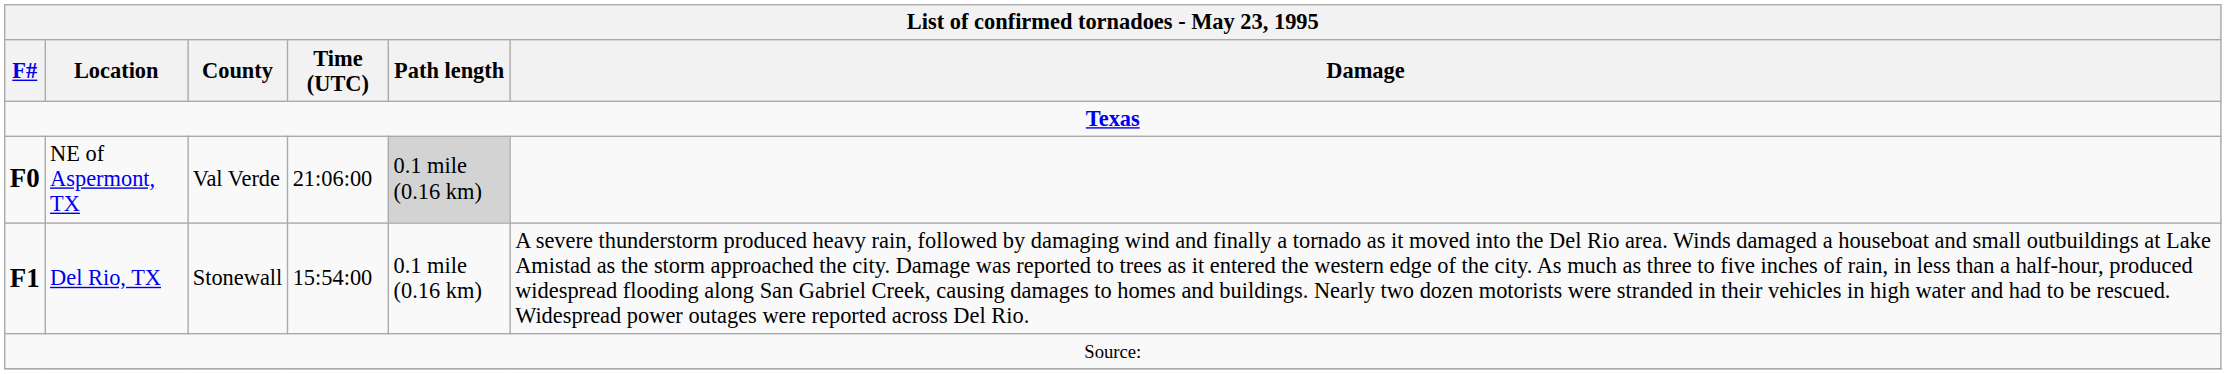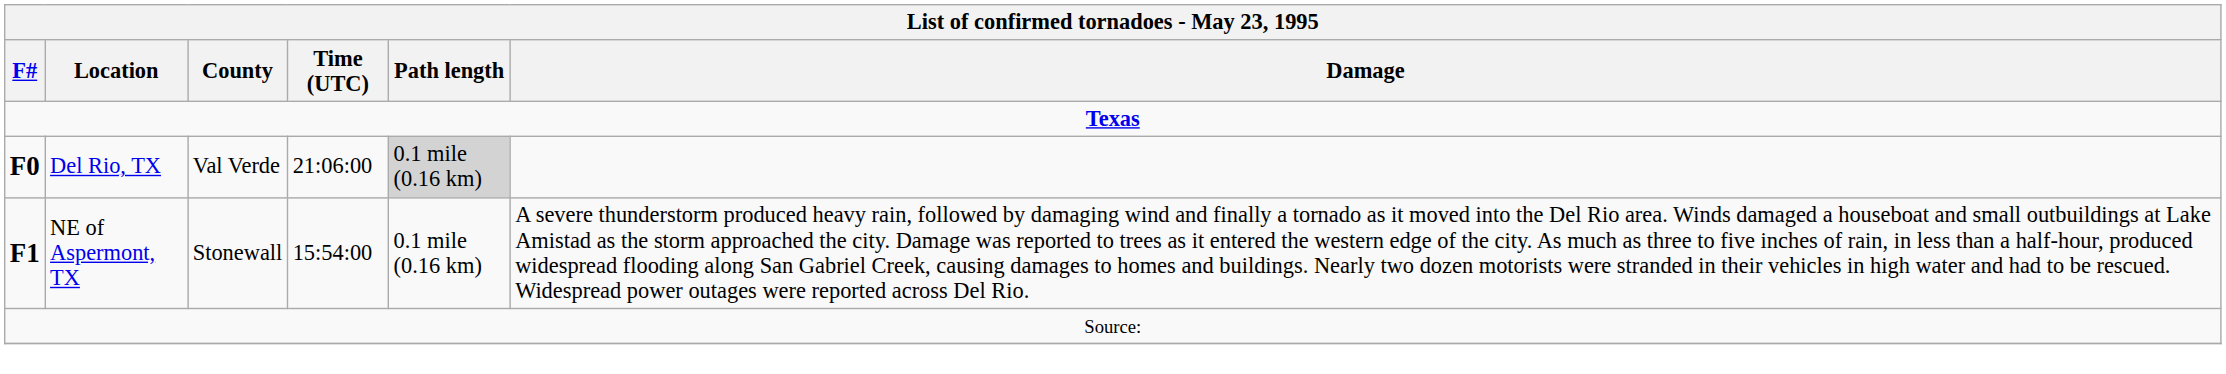F0 | List of confirmed tornadoes - May 23, 1995 / Location: NE of Aspermont, TX -> Del Rio, TX
F1 | List of confirmed tornadoes - May 23, 1995 / Location: Del Rio, TX -> NE of Aspermont, TX
